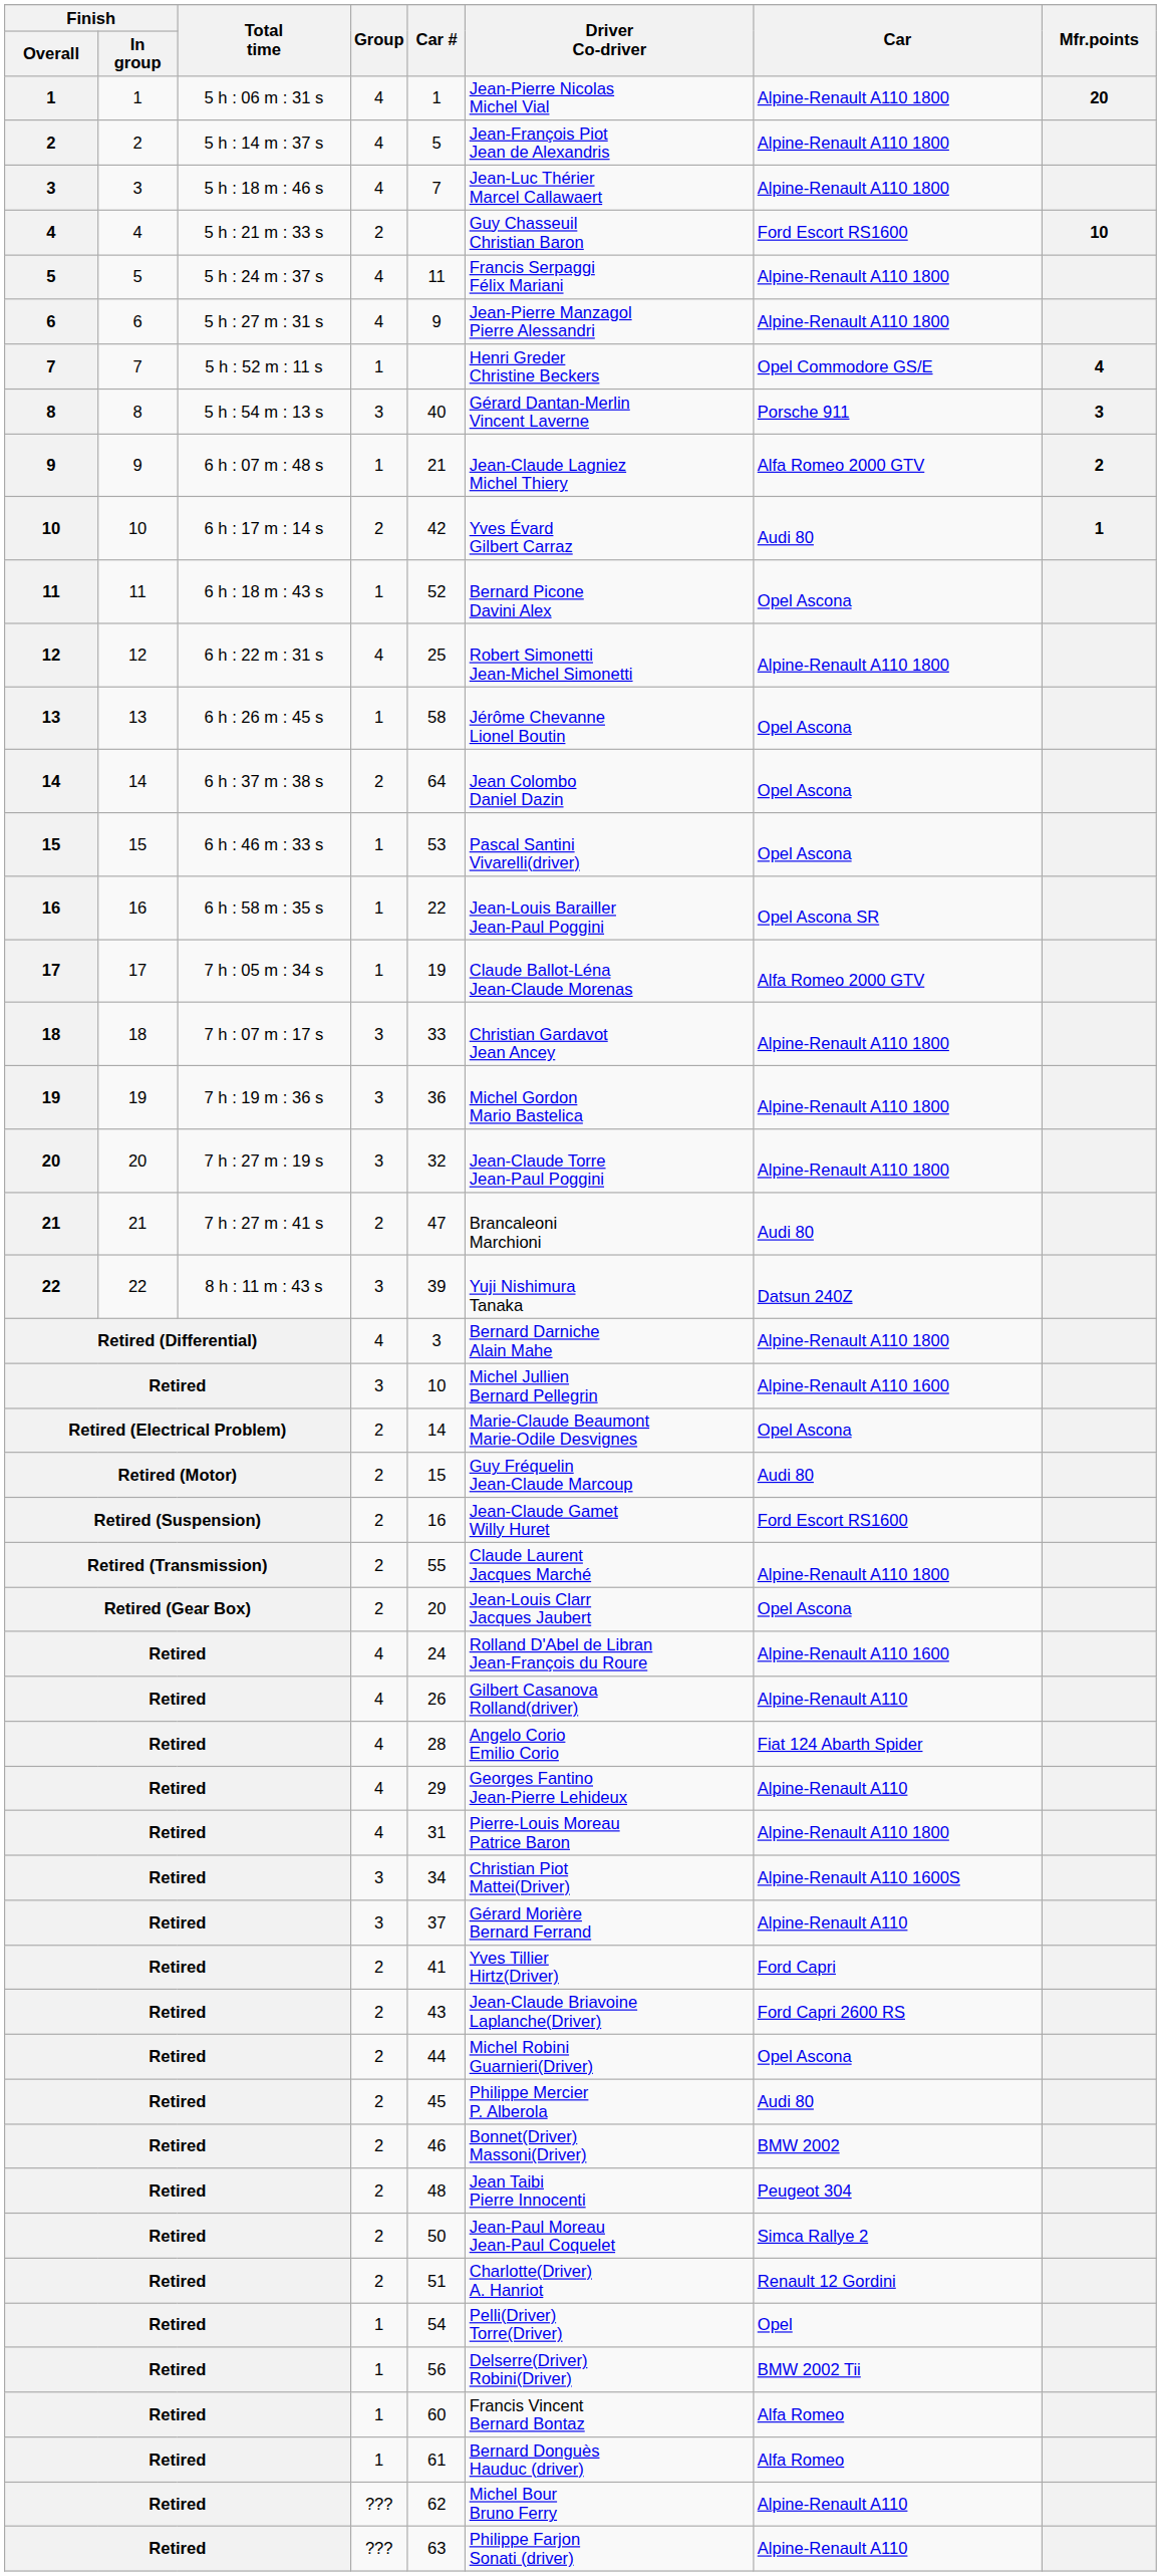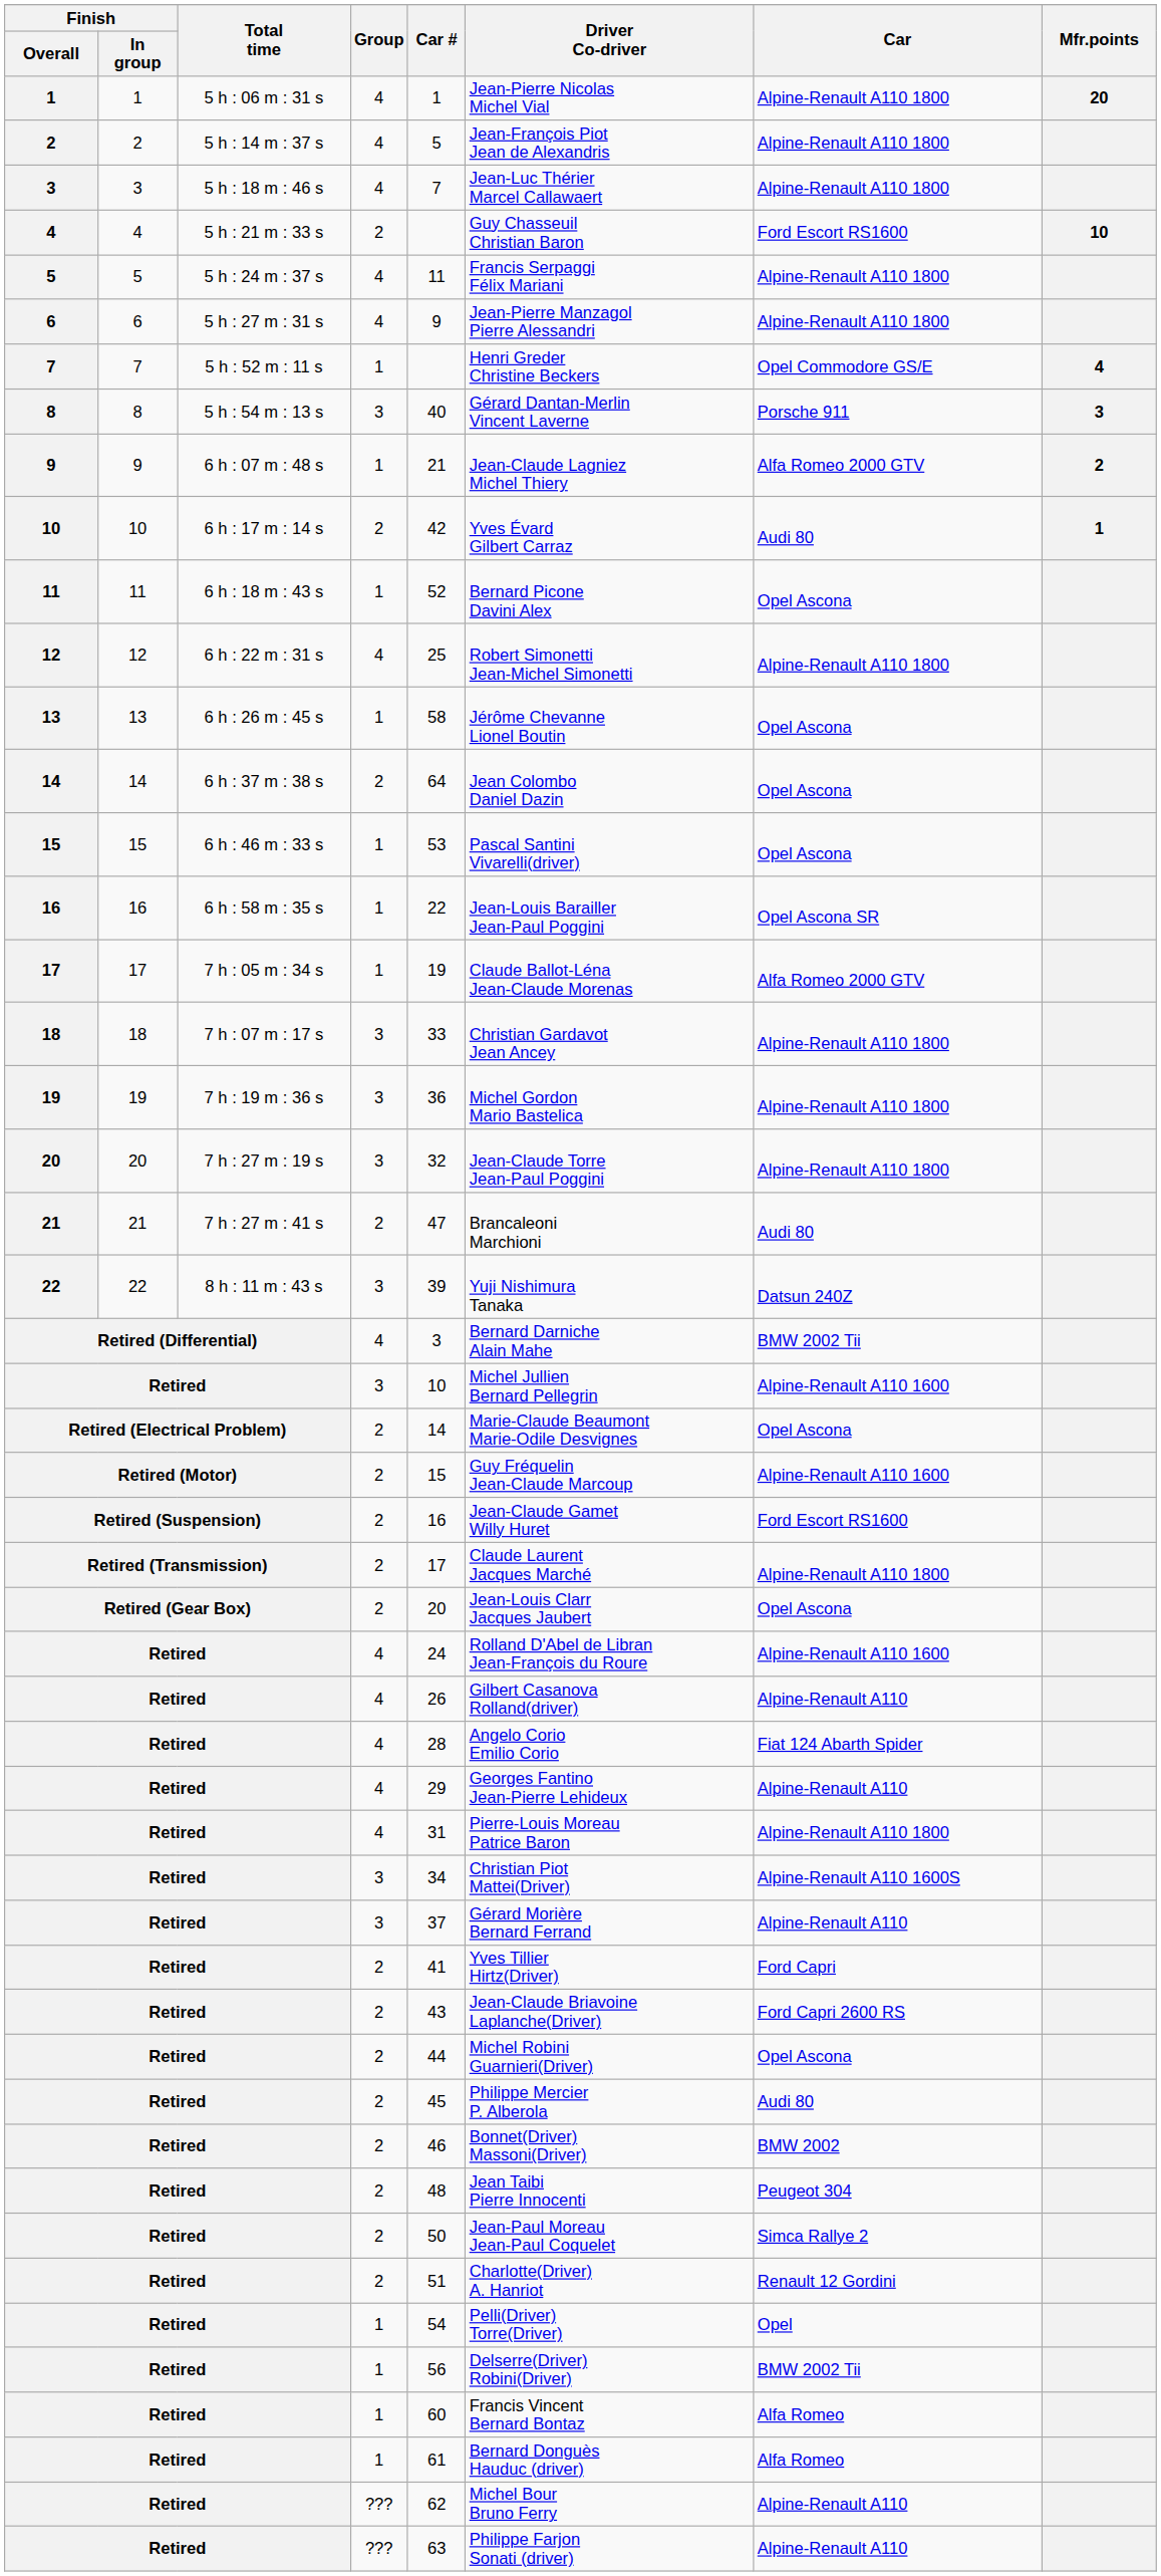Retired (Differential) | Car: Alpine-Renault A110 1800 -> BMW 2002 Tii
Retired (Motor) | Car: Audi 80 -> Alpine-Renault A110 1600
Retired (Transmission) | Car #: 55 -> 17
